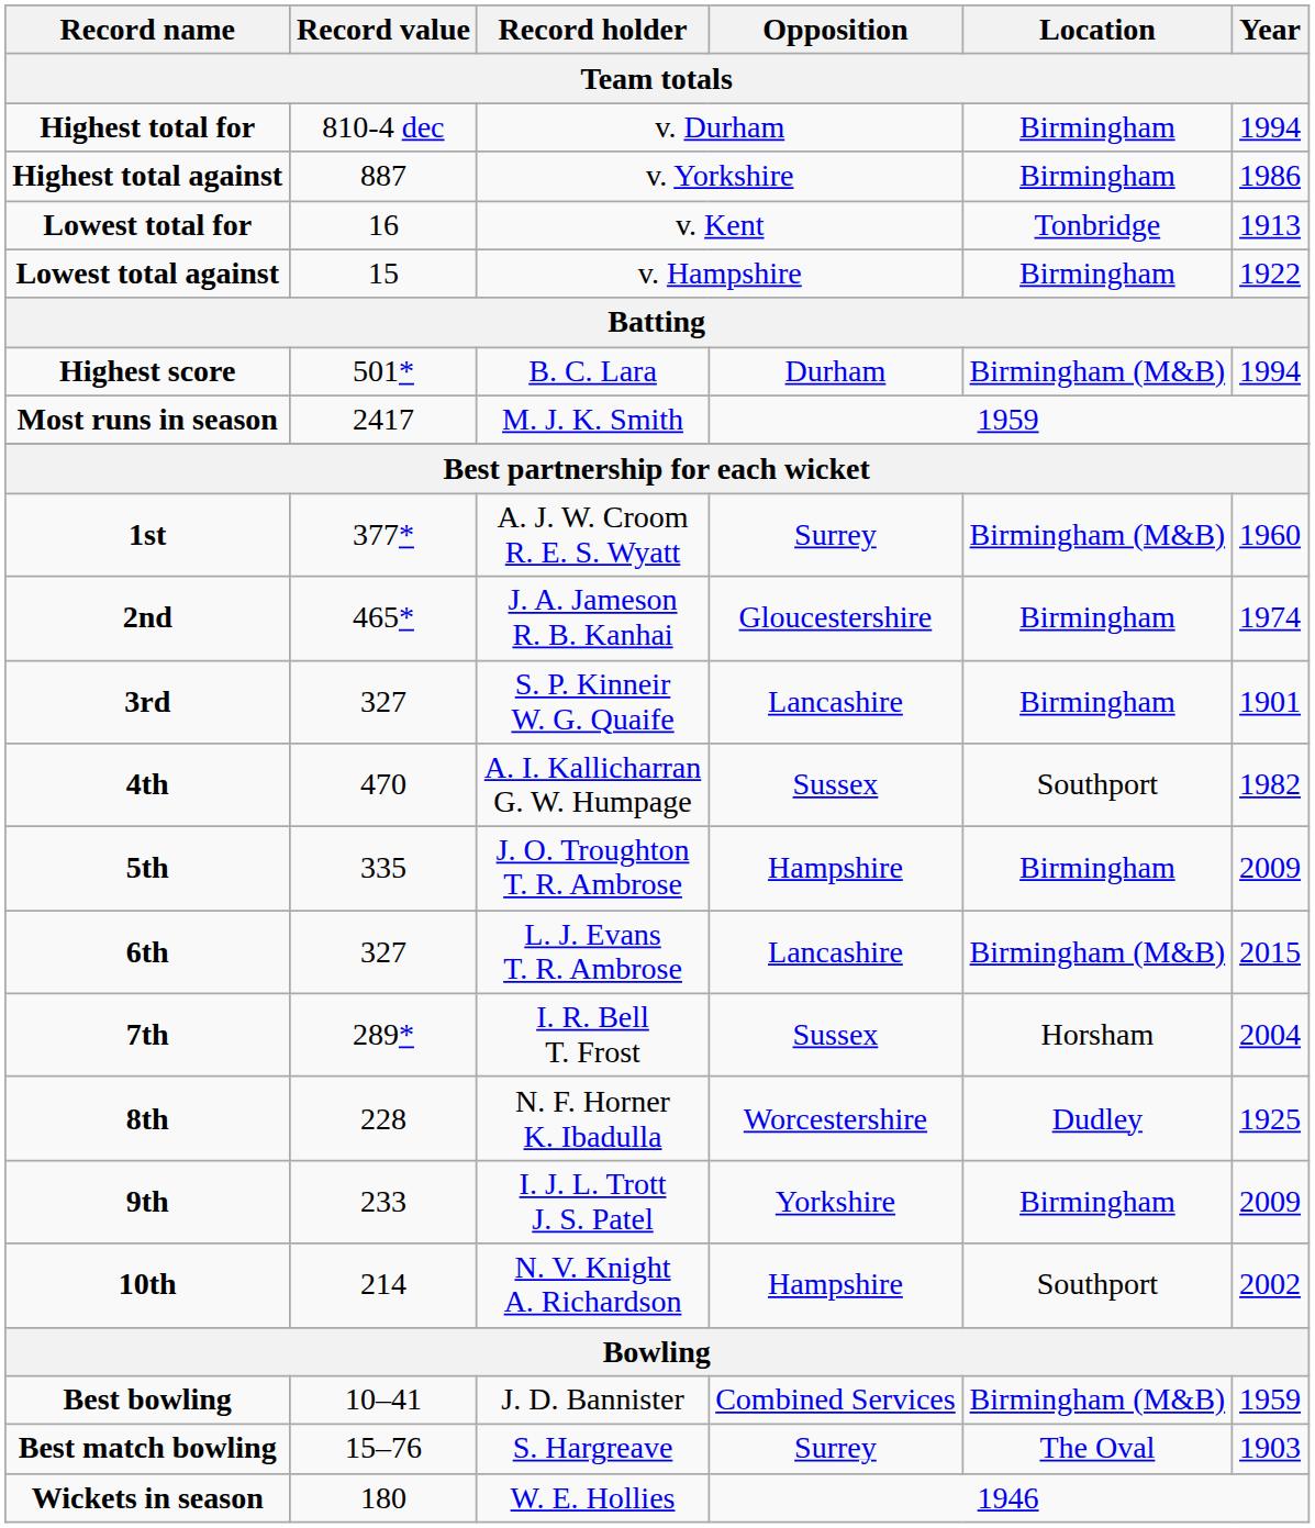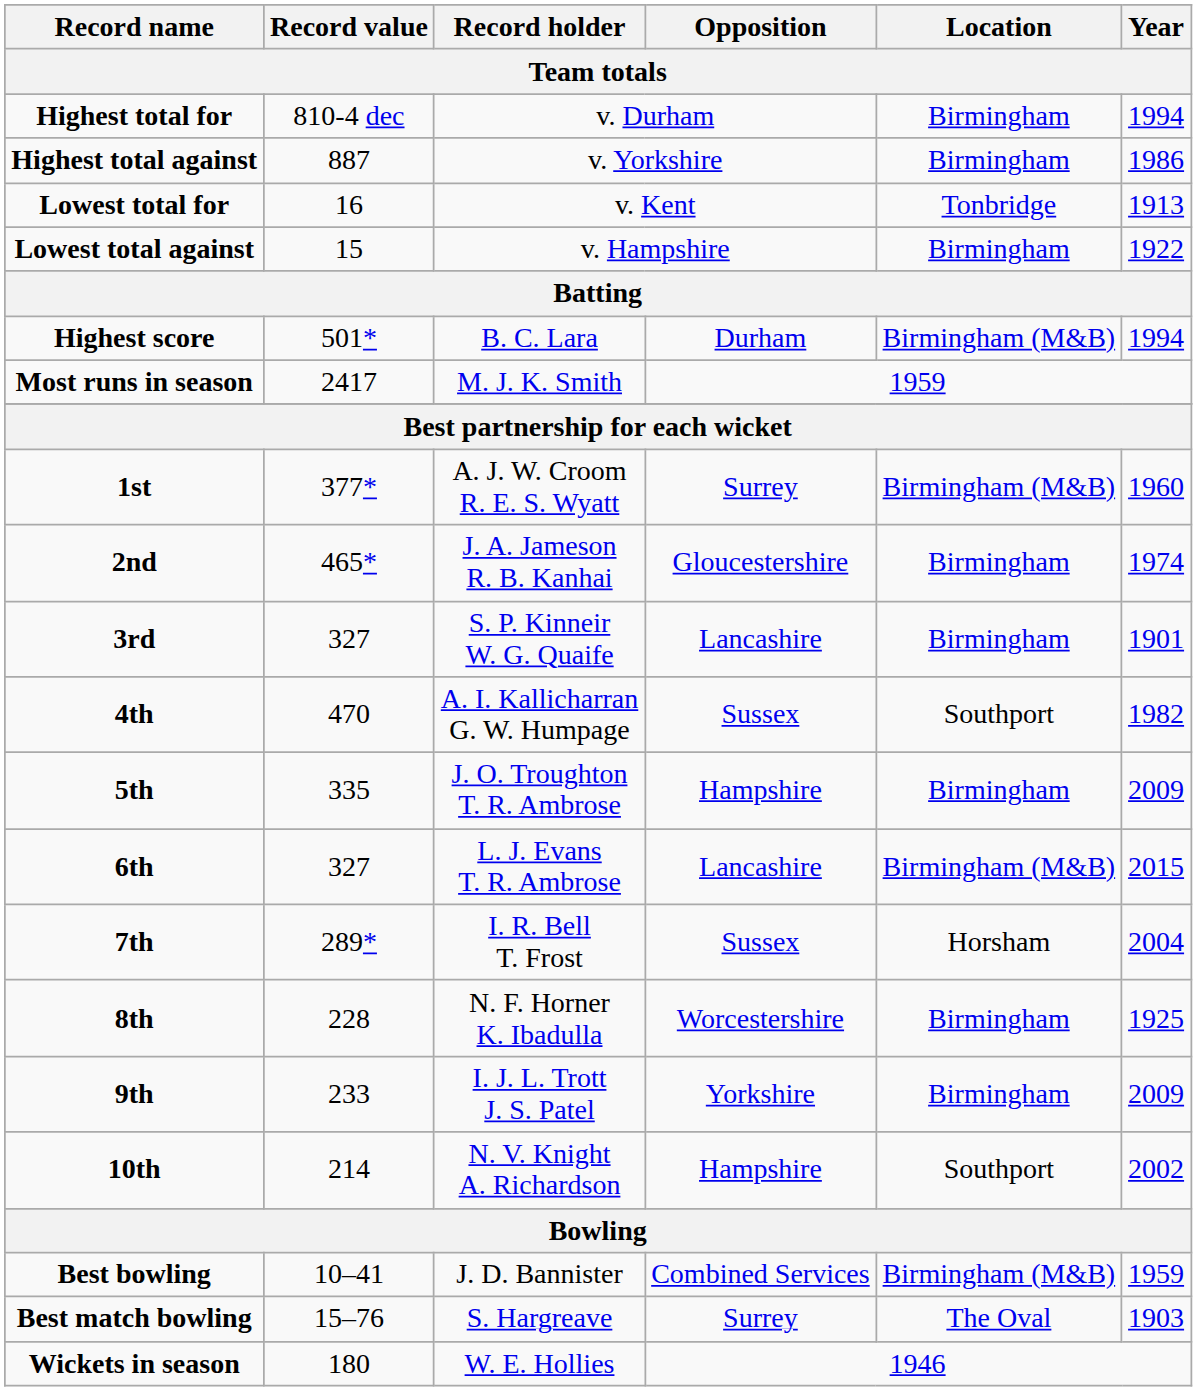8th | Location: Dudley -> Birmingham
